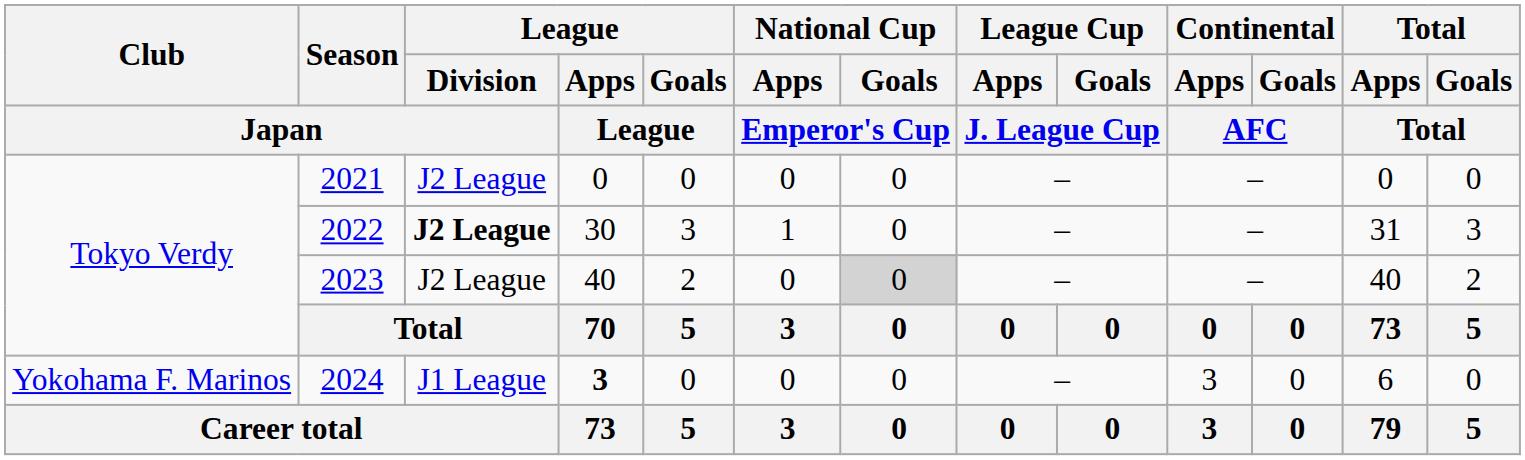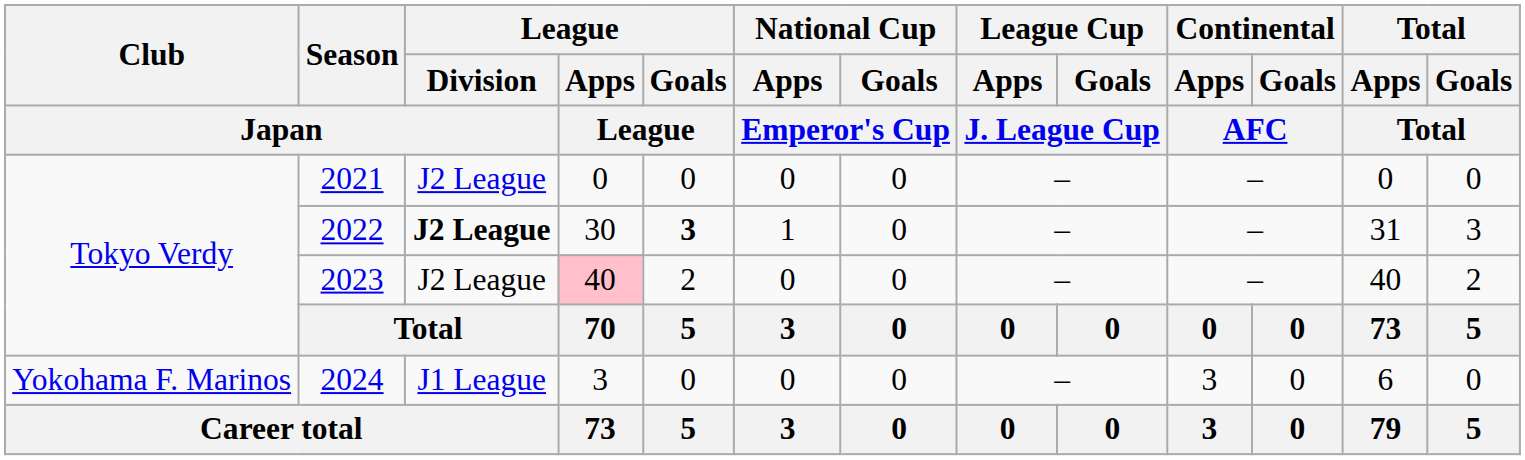2022 | League / Goals / League: normal -> bold
2023 | League / Apps / League: no background -> pink background
2023 | National Cup / Goals / Emperor's Cup: lightgrey background -> no background
2024 | League / Apps / League: bold -> normal
